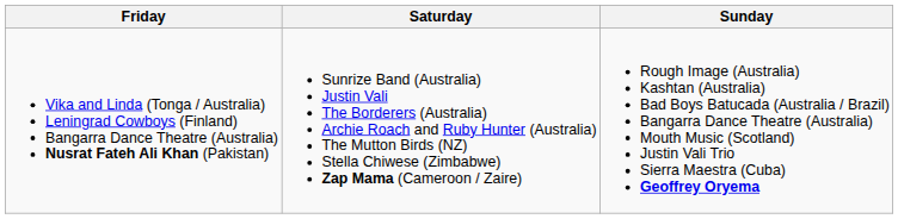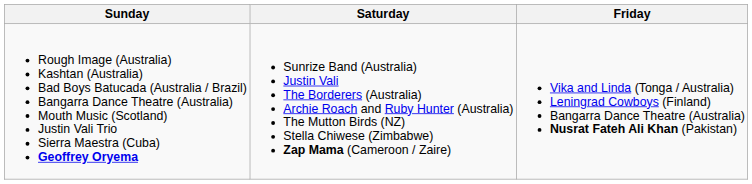columns swapped: Friday <-> Sunday
